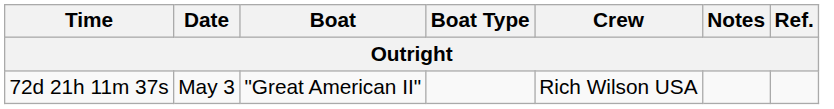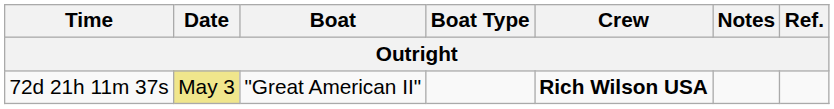72d 21h 11m 37s | Date: no background -> khaki background
72d 21h 11m 37s | Crew: normal -> bold
